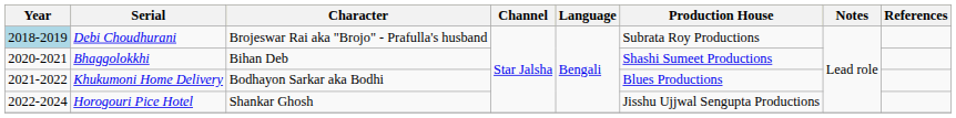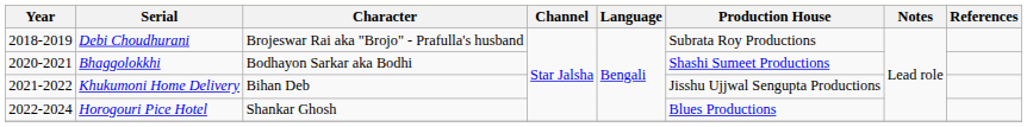Debi Choudhurani | Year: lightblue background -> no background
Bhaggolokkhi | Character: Bihan Deb -> Bodhayon Sarkar aka Bodhi
Khukumoni Home Delivery | Character: Bodhayon Sarkar aka Bodhi -> Bihan Deb
Khukumoni Home Delivery | Production House: Blues Productions -> Jisshu Ujjwal Sengupta Productions
Horogouri Pice Hotel | Production House: Jisshu Ujjwal Sengupta Productions -> Blues Productions
